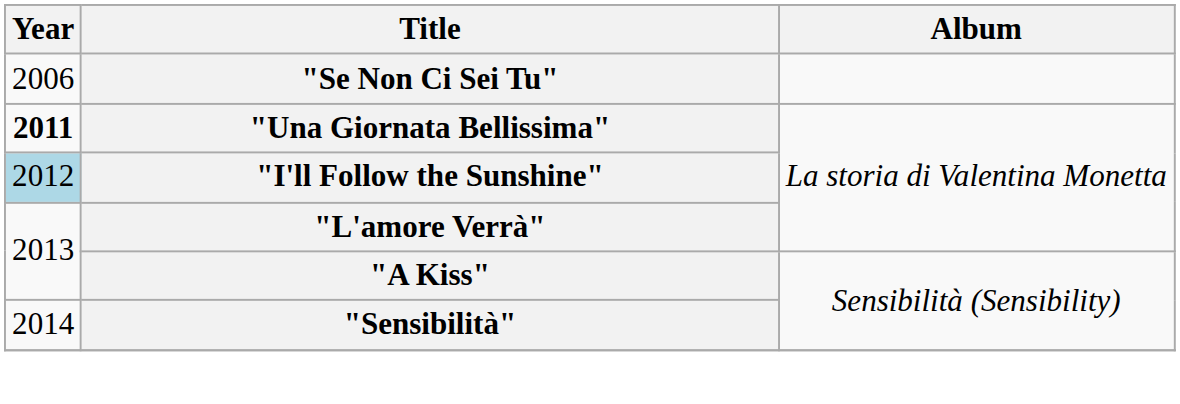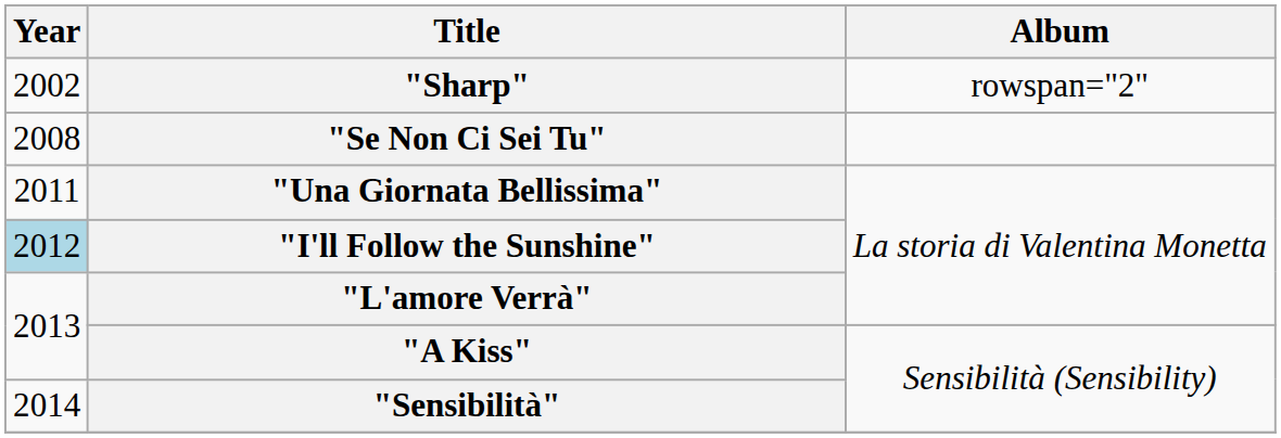+ row: 2002 | "Sharp" | rowspan="2"
"Se Non Ci Sei Tu" | Year: 2006 -> 2008
"Una Giornata Bellissima" | Year: bold -> normal
